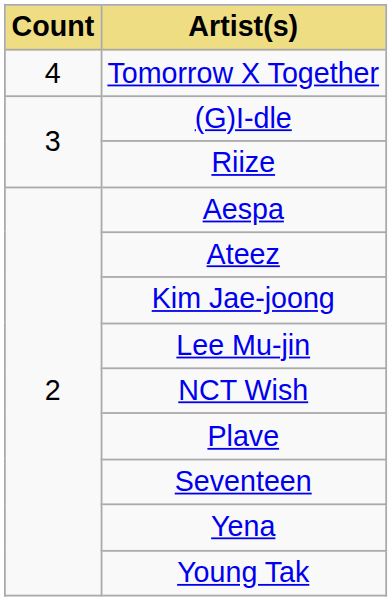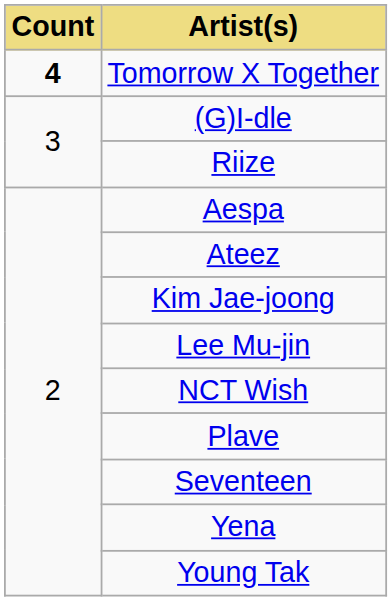Tomorrow X Together | Count: normal -> bold
